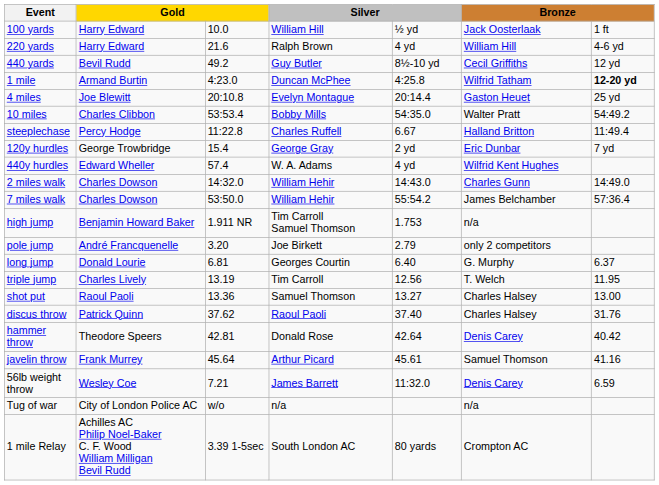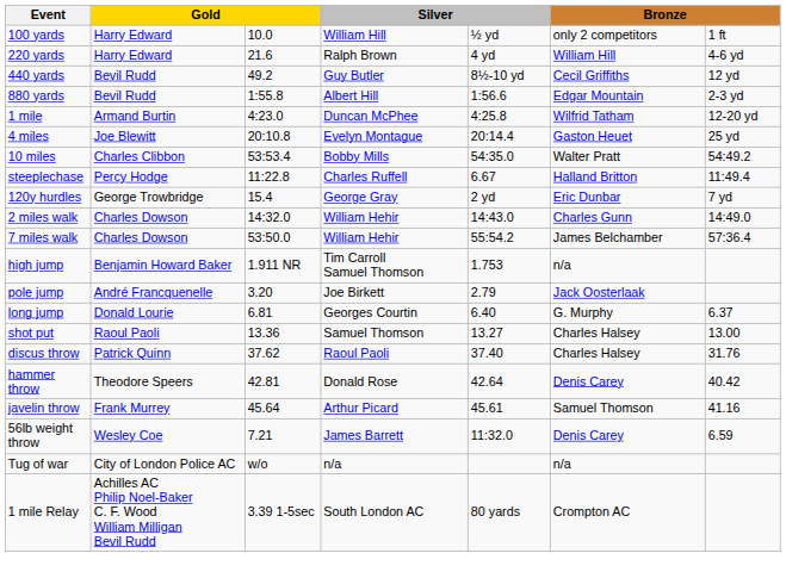100 yards | column 6: Jack Oosterlaak -> only 2 competitors
+ row: 880 yards | Bevil Rudd | 1:55.8 | Albert Hill | 1:56.6 | Edgar Mountain | 2-3 yd
1 mile | column 7: bold -> normal
- row: 440y hurdles | Edward Wheller | 57.4 | W. A. Adams | 4 yd | Wilfrid Kent Hughes
pole jump | column 6: only 2 competitors -> Jack Oosterlaak
- row: triple jump | Charles Lively | 13.19 | Tim Carroll | 12.56 | T. Welch | 11.95
